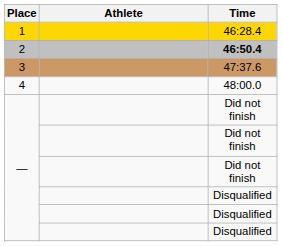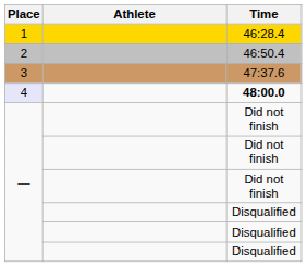46:50.4 | Time: bold -> normal
48:00.0 | Place: no background -> lavender background
48:00.0 | Time: normal -> bold
